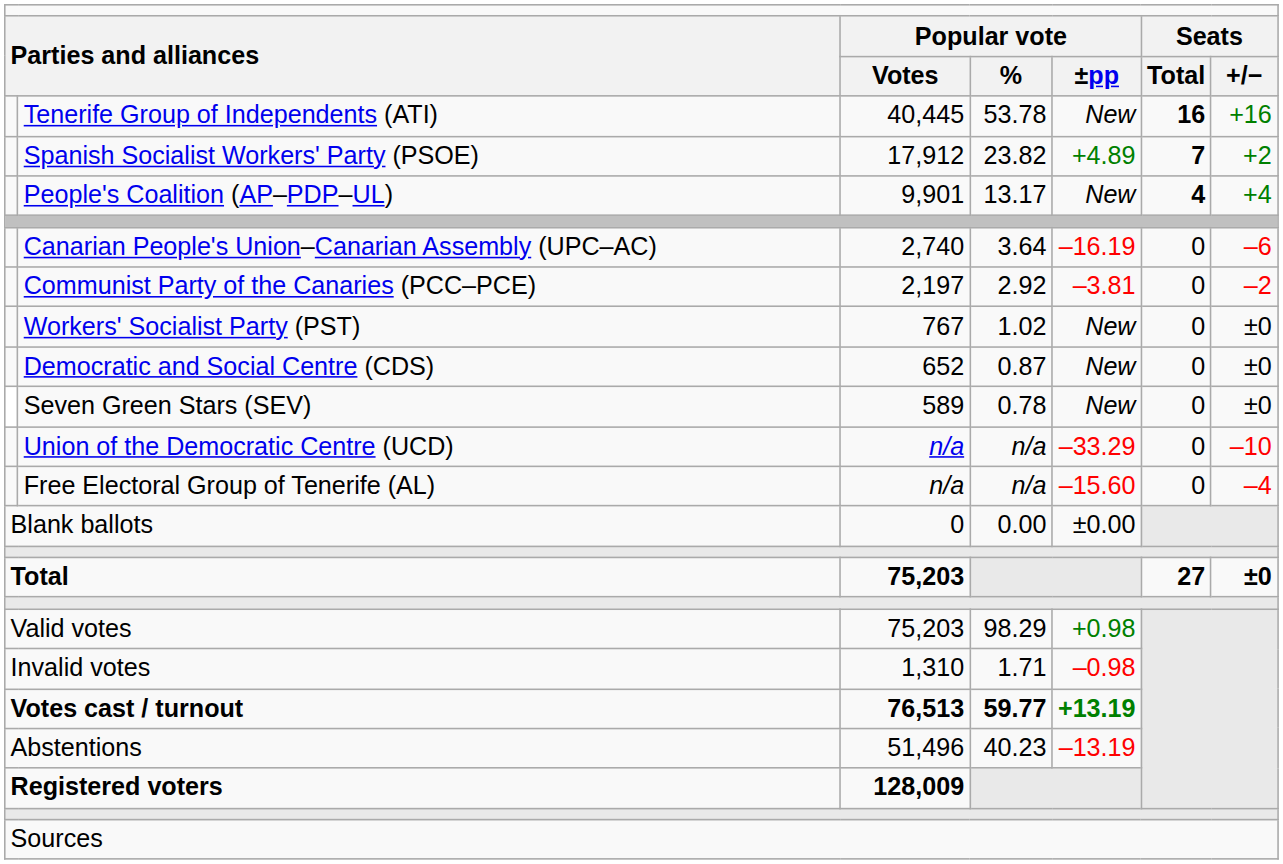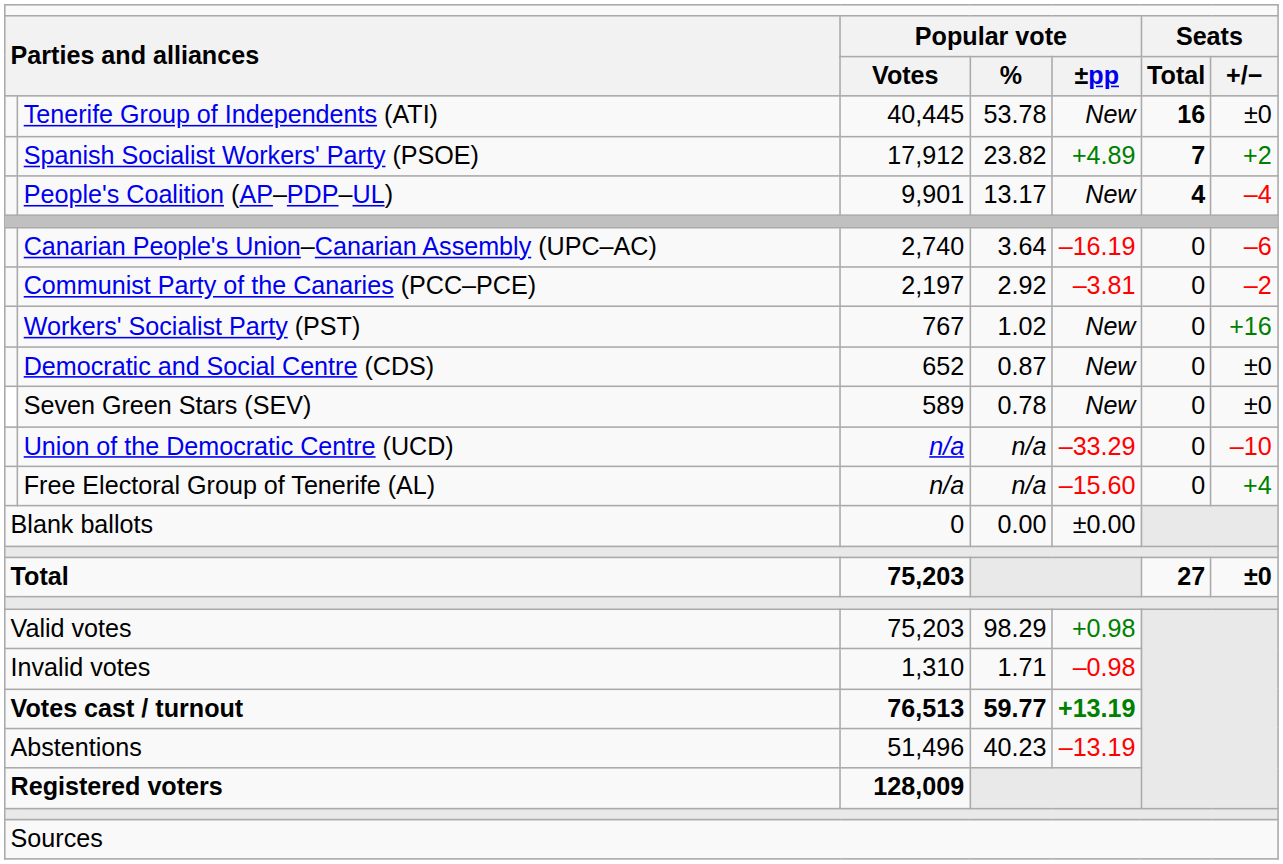Tenerife Group of Independents (ATI) | column 7: +16 -> ±0
People's Coalition (AP–PDP–UL) | column 7: +4 -> –4
Workers' Socialist Party (PST) | column 7: ±0 -> +16
Free Electoral Group of Tenerife (AL) | column 7: –4 -> +4
